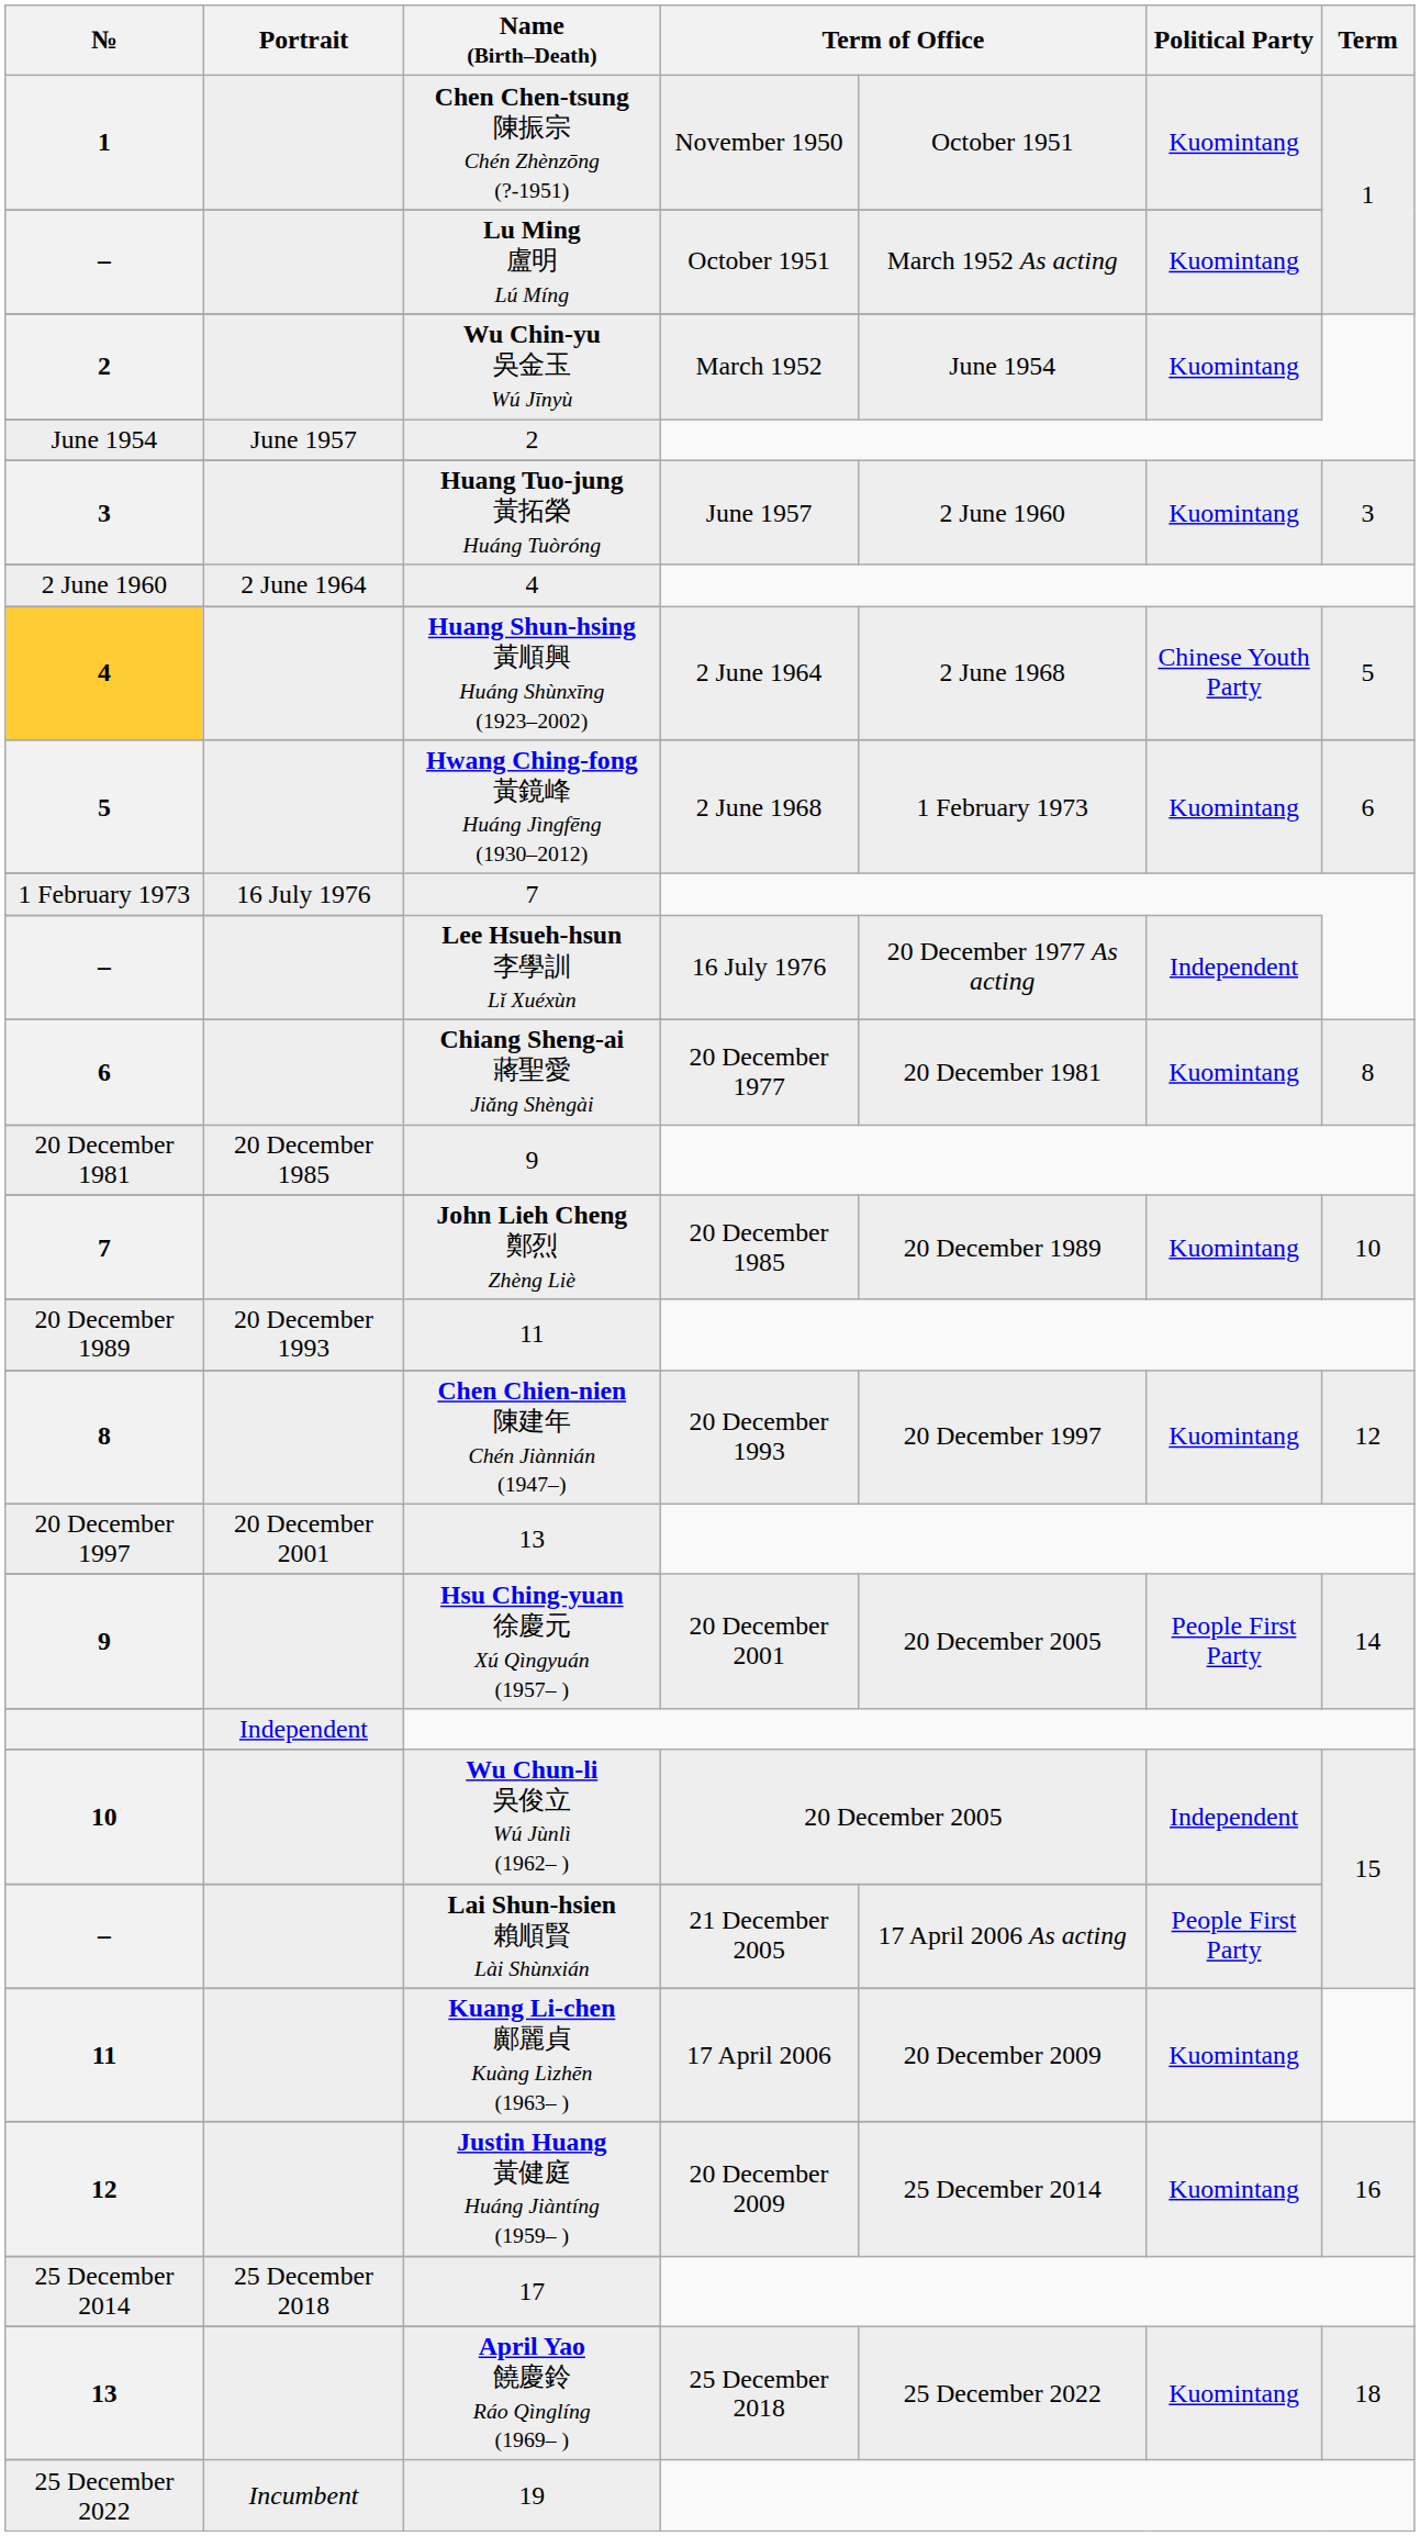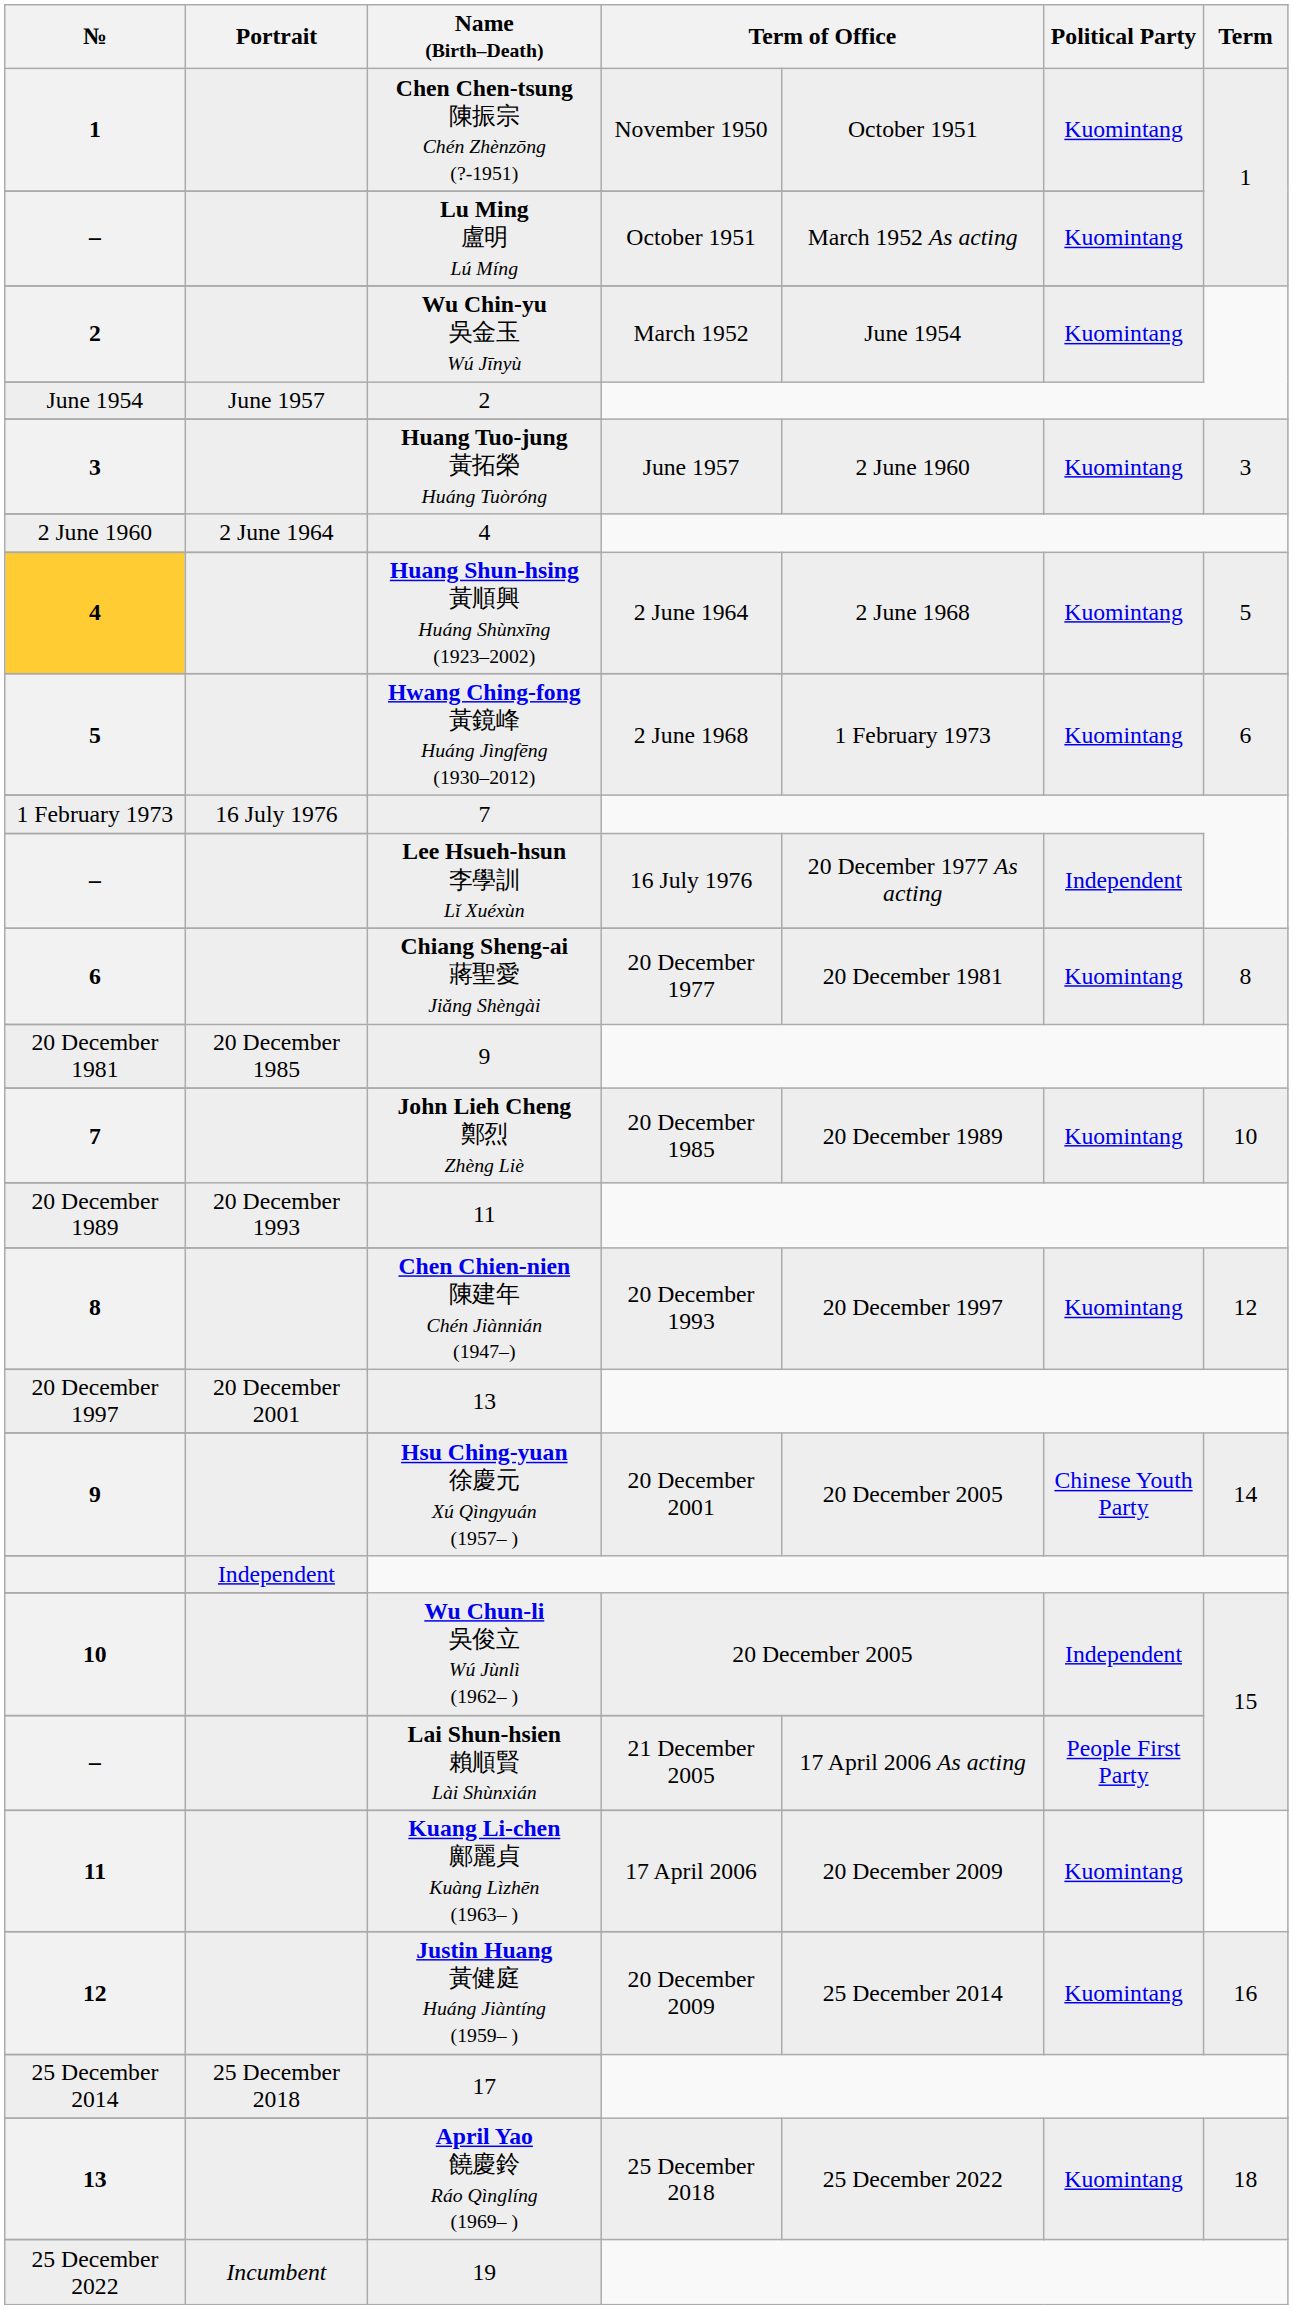Huang Shun-hsing 黃順興 Huáng Shùnxīng (1923–2002) | Political Party: Chinese Youth Party -> Kuomintang
9 / Hsu Ching-yuan 徐慶元 Xú Qìngyuán (1957– ) | Political Party: People First Party -> Chinese Youth Party
